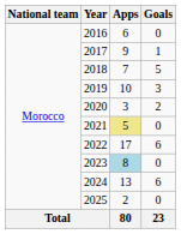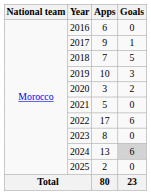2021 | Apps: khaki background -> no background
2023 | Apps: lightblue background -> no background
2024 | Goals: no background -> lightgrey background
